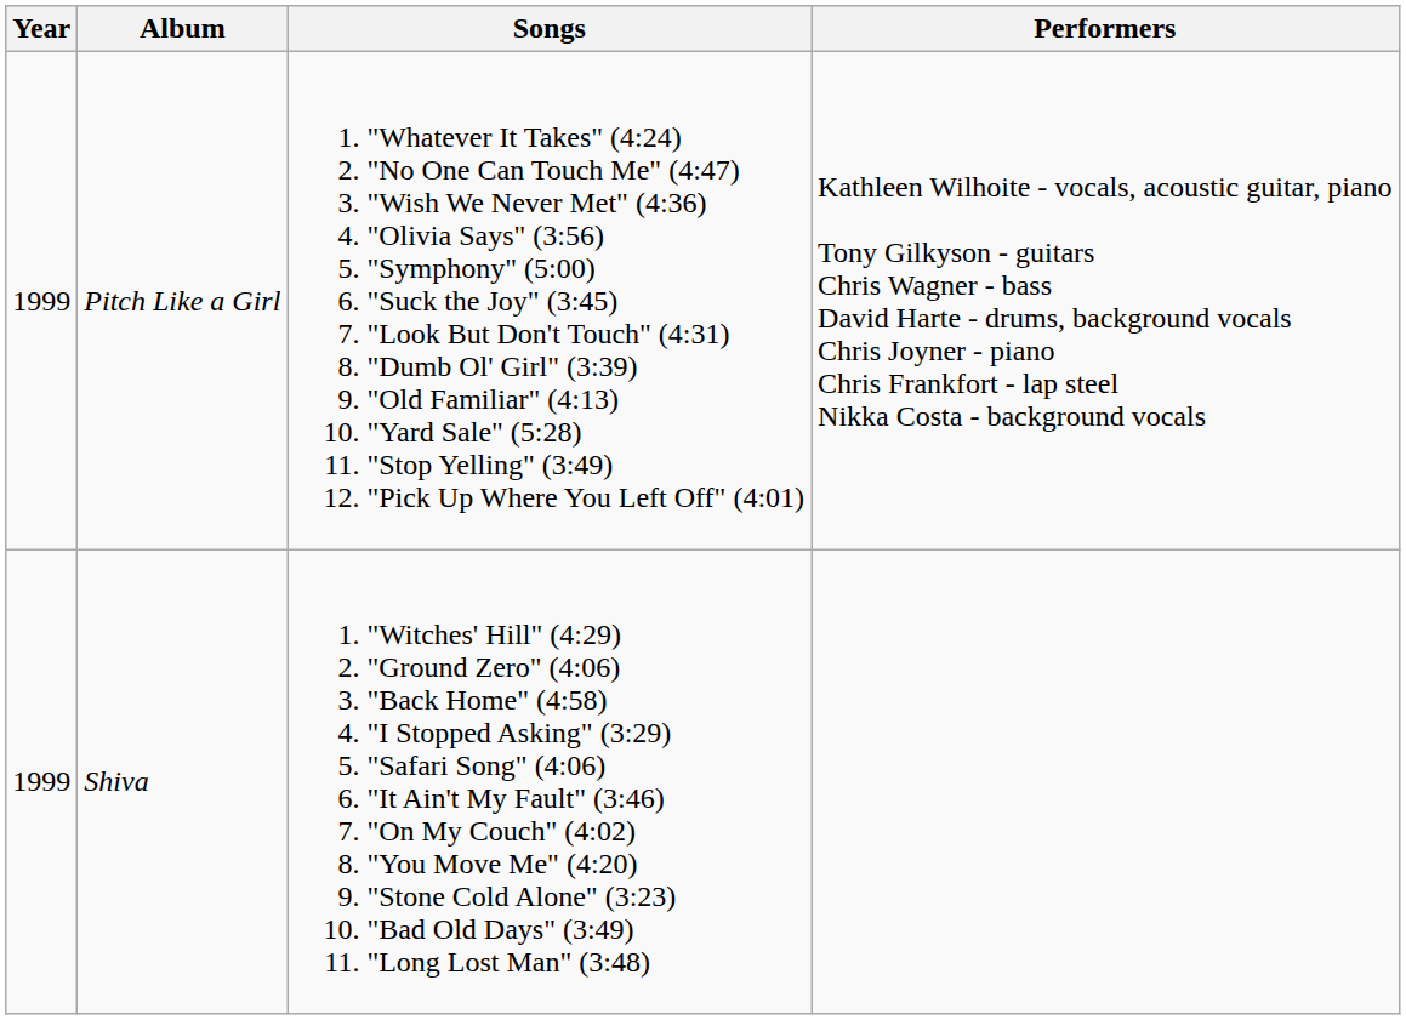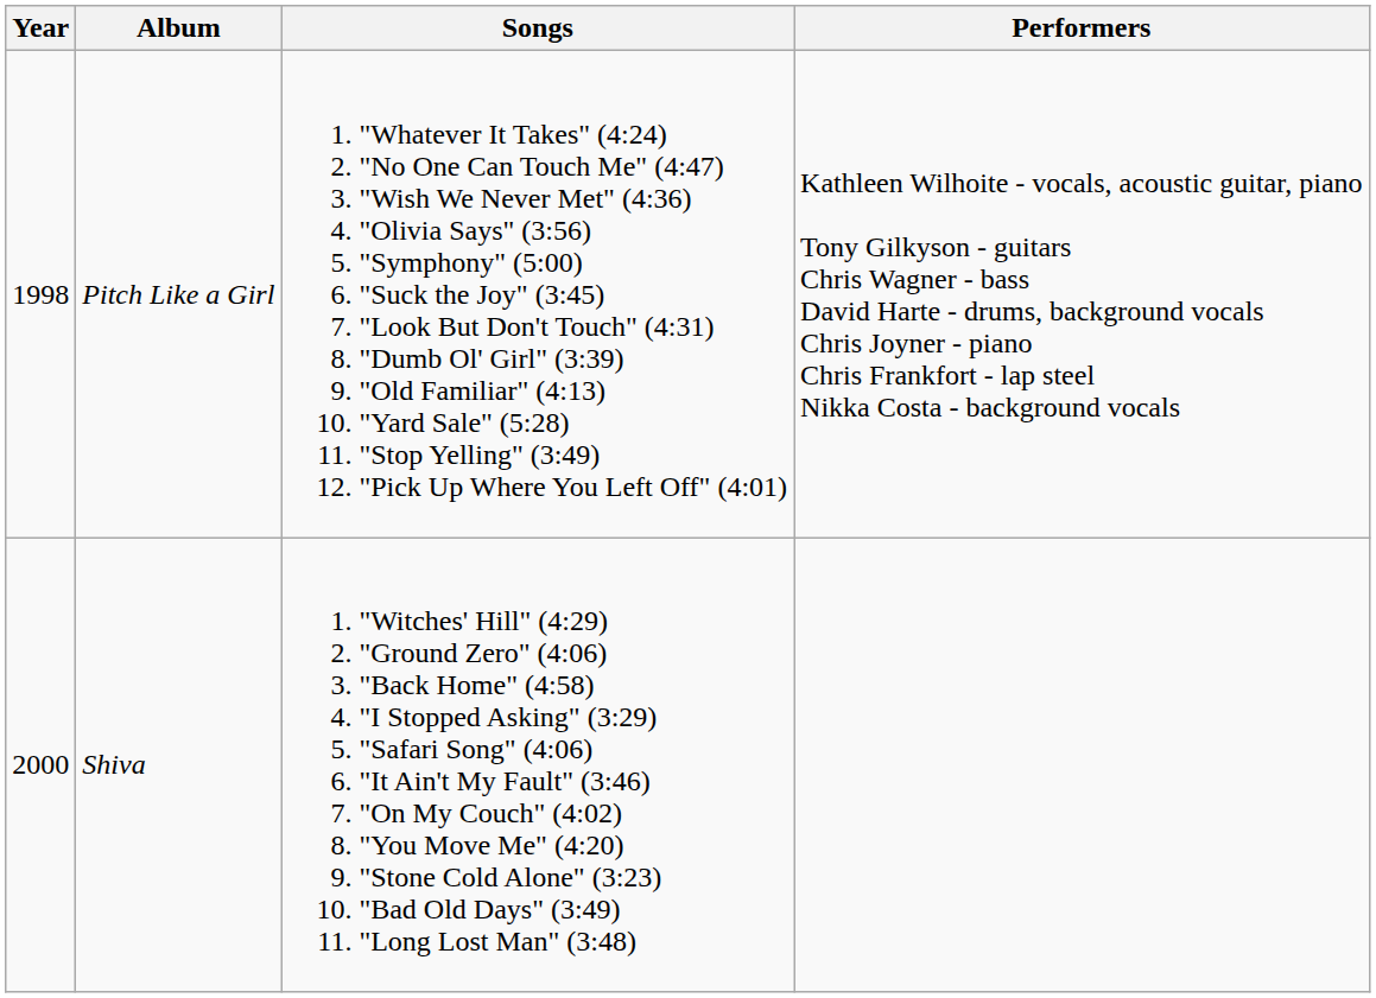Pitch Like a Girl | Year: 1999 -> 1998
Shiva | Year: 1999 -> 2000
